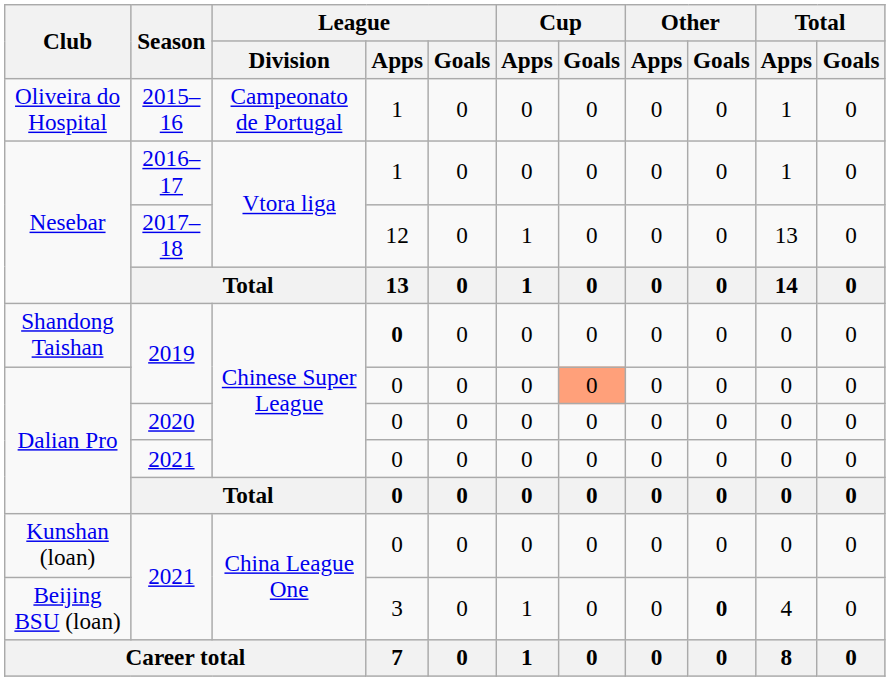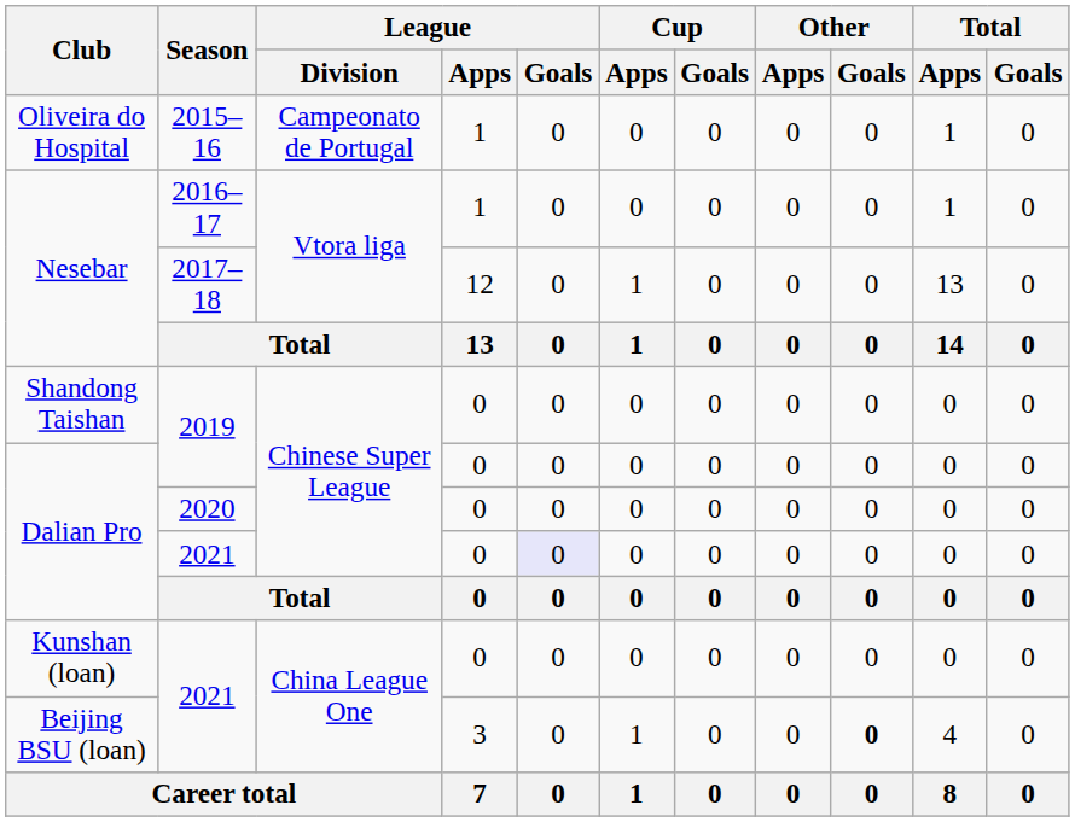Shandong Taishan | League / Apps: bold -> normal
Dalian Pro / 2019 | Cup / Goals: lightsalmon background -> no background
Dalian Pro / 2021 | League / Goals: no background -> lavender background
